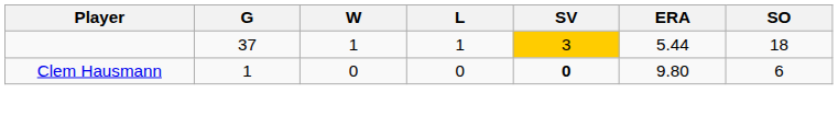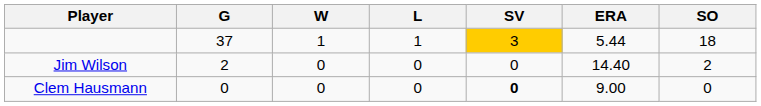+ row: Jim Wilson | 2 | 0 | 0 | 0 | 14.40 | 2
Clem Hausmann | G: 1 -> 0
Clem Hausmann | ERA: 9.80 -> 9.00
Clem Hausmann | SO: 6 -> 0
